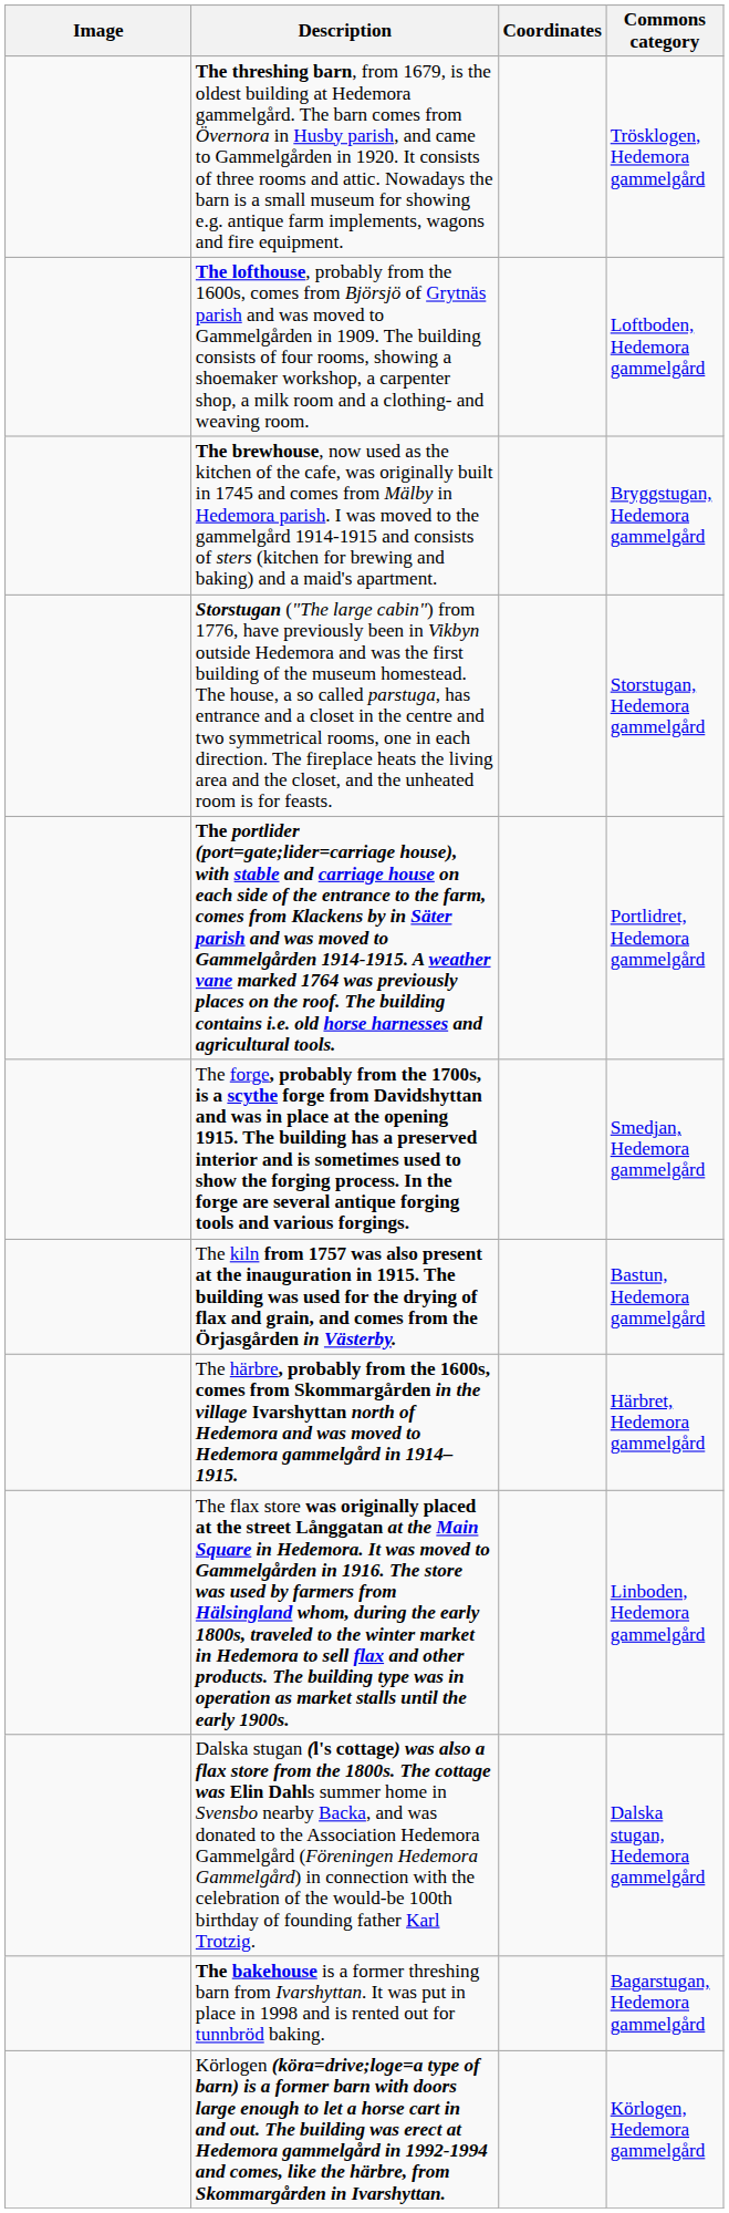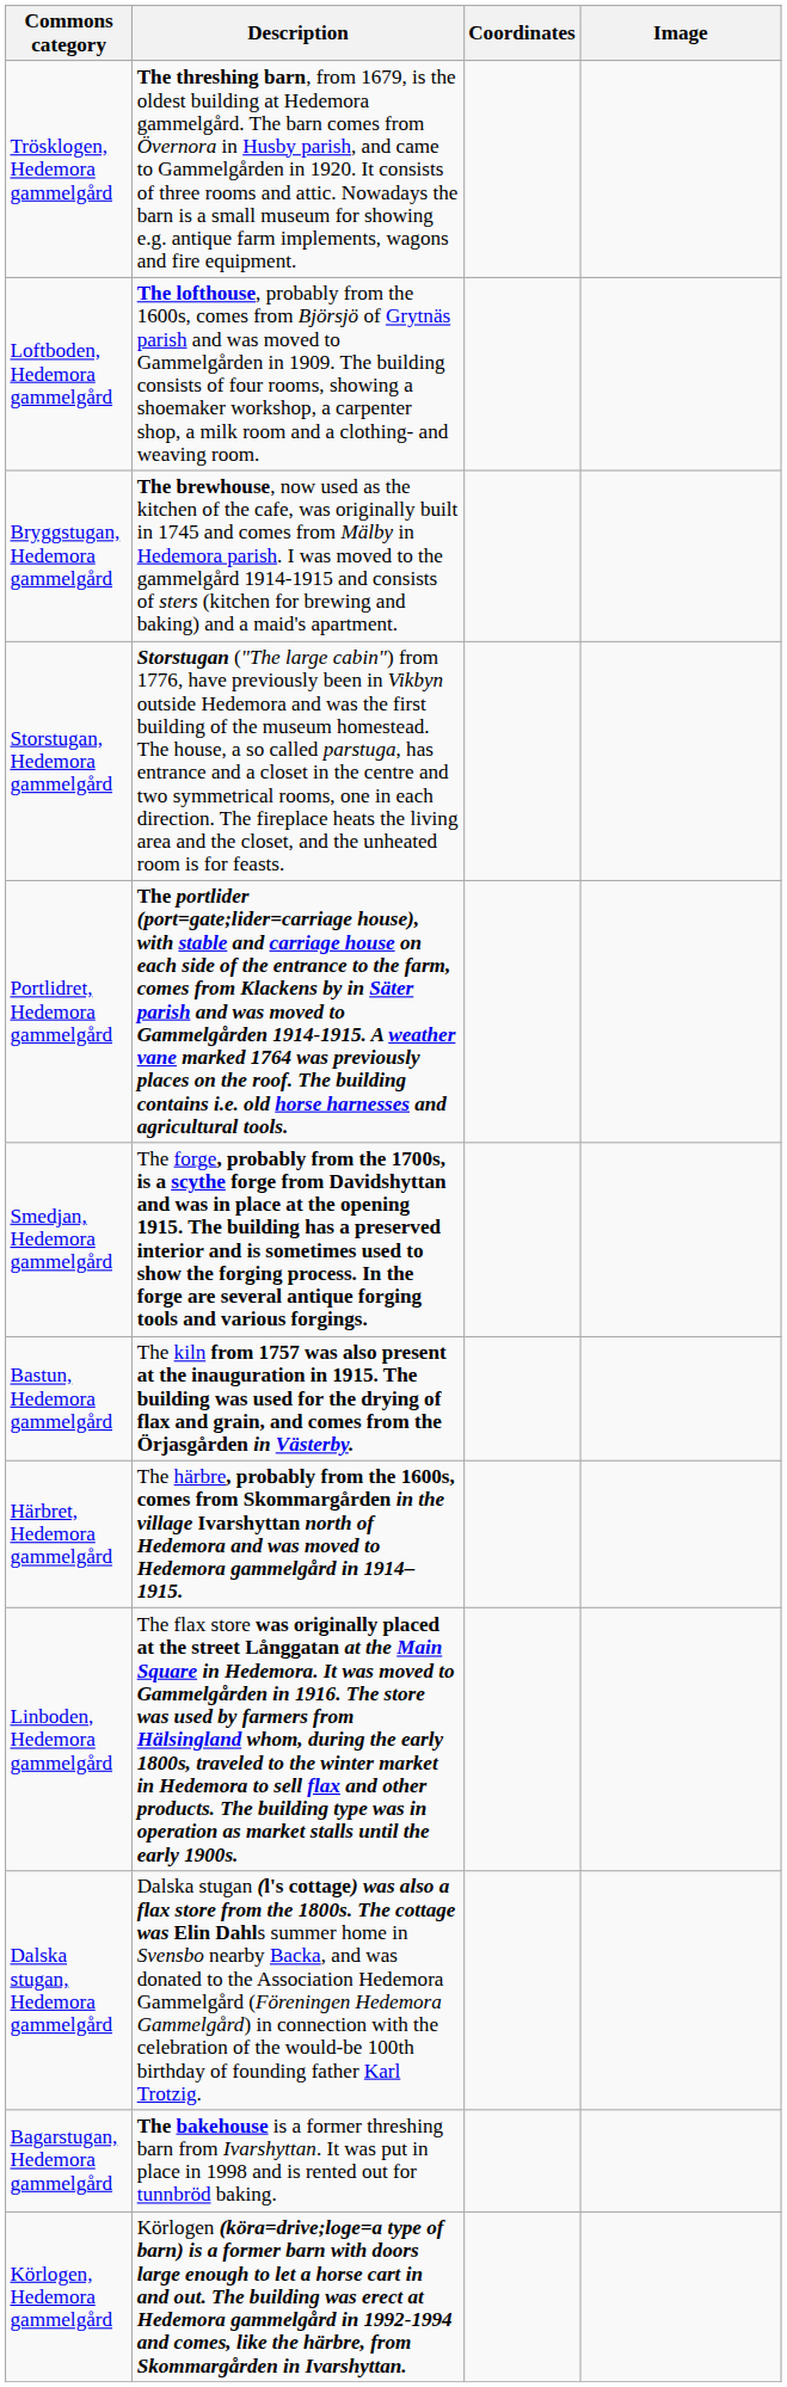columns swapped: Image <-> Commons category
